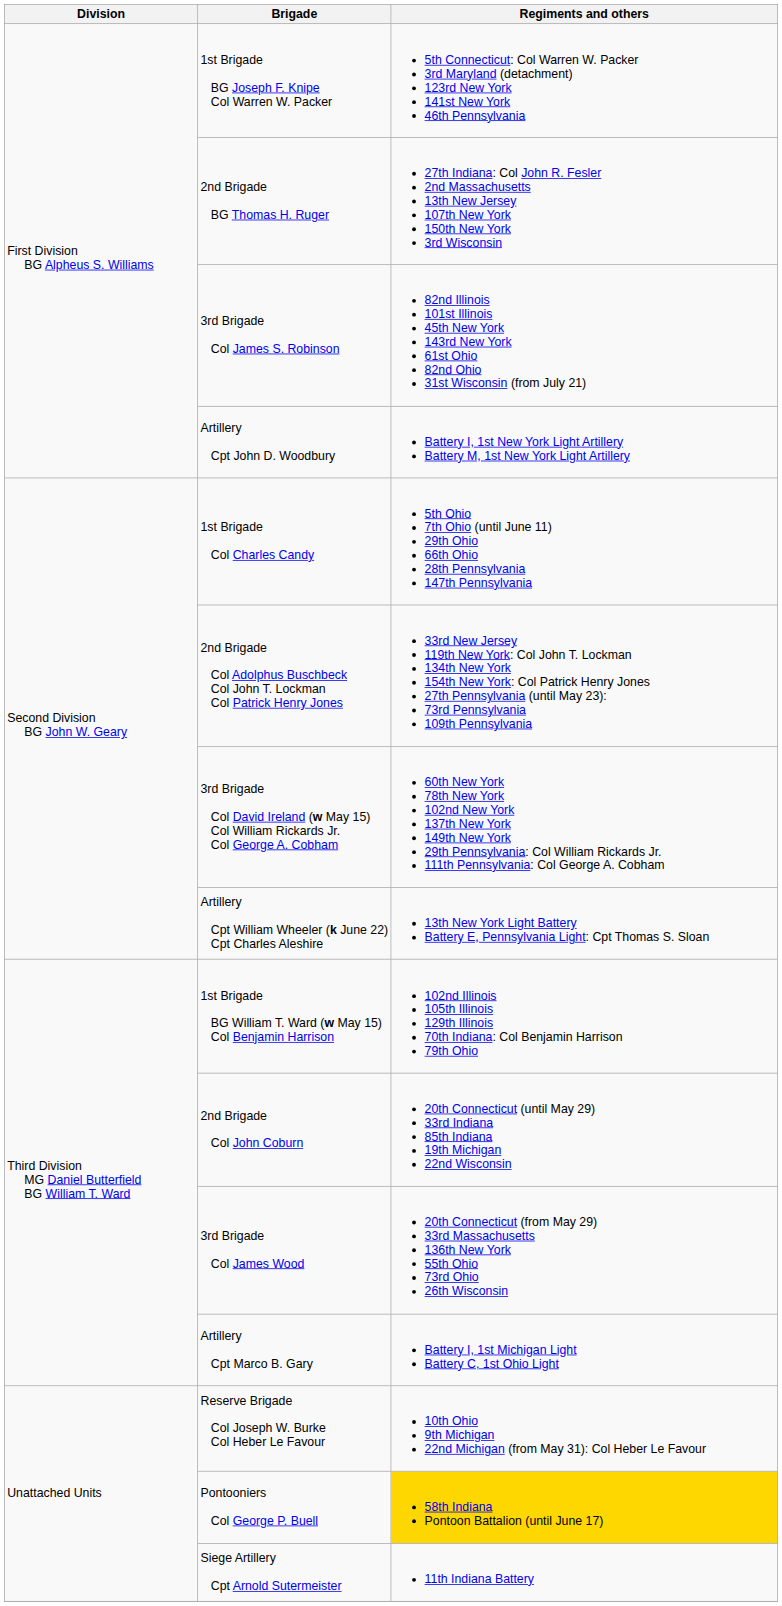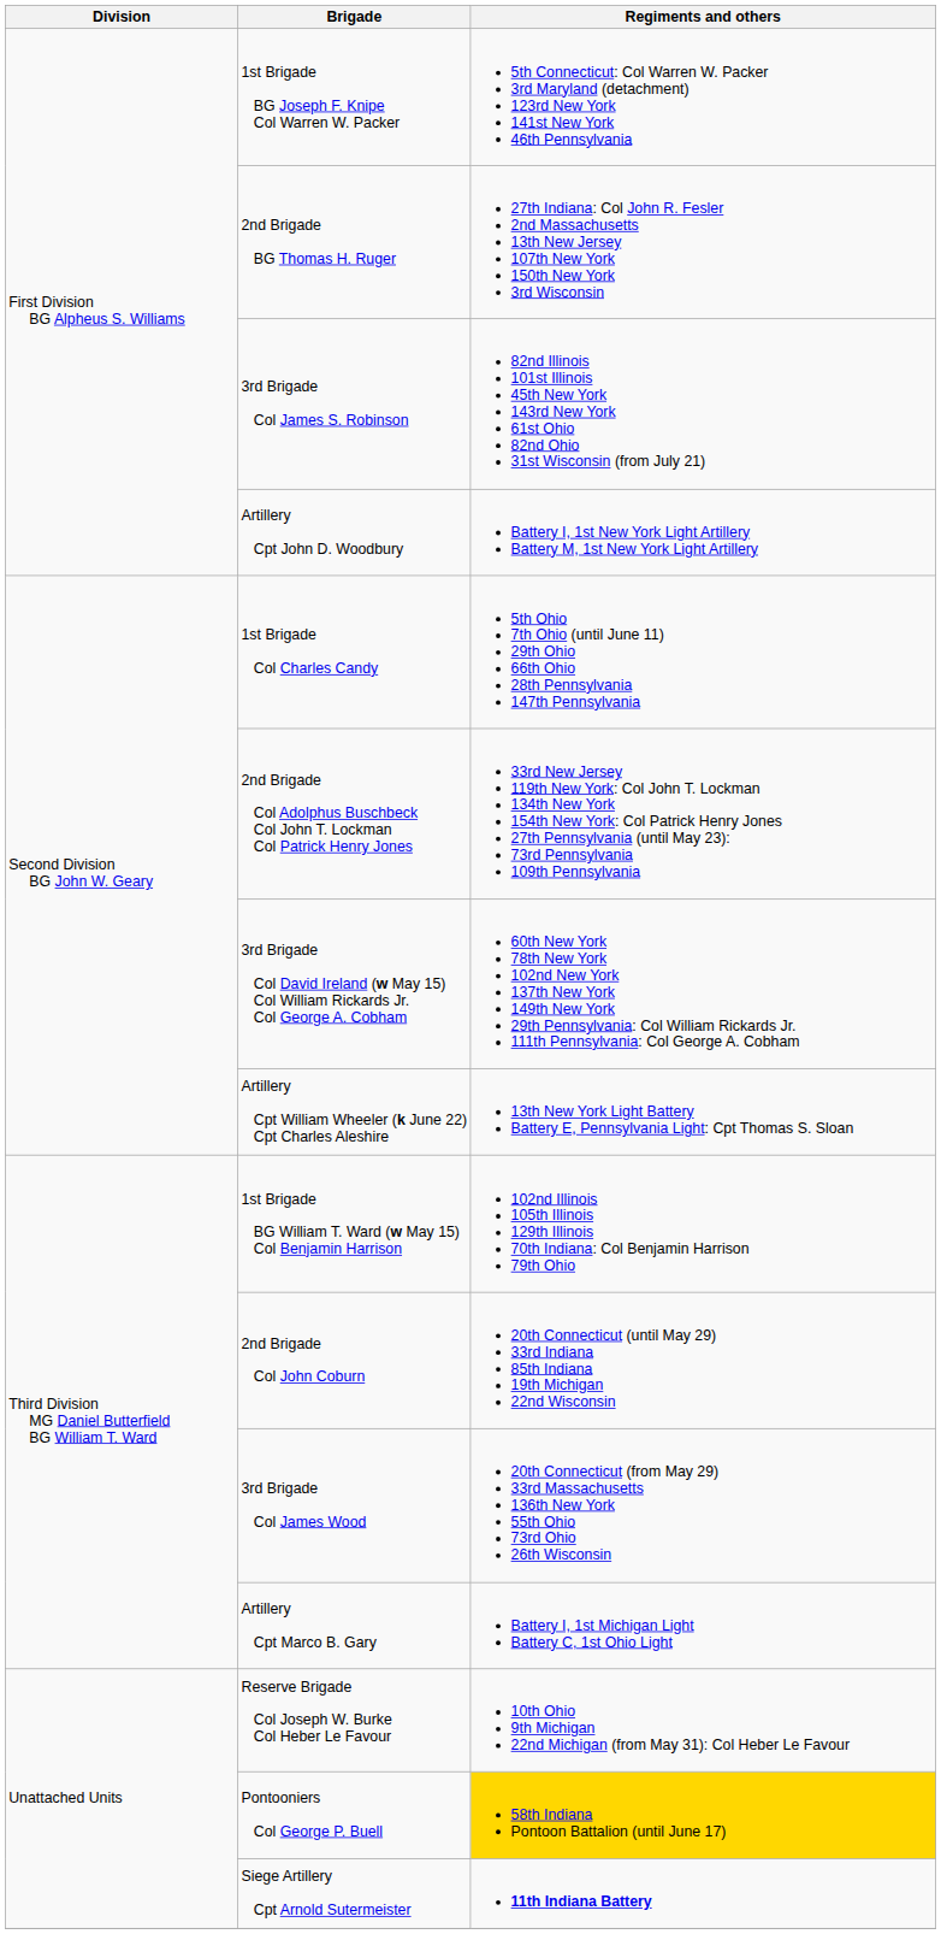Siege Artillery Cpt Arnold Sutermeister | Regiments and others: normal -> bold
